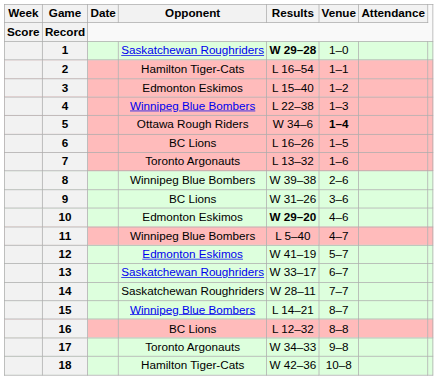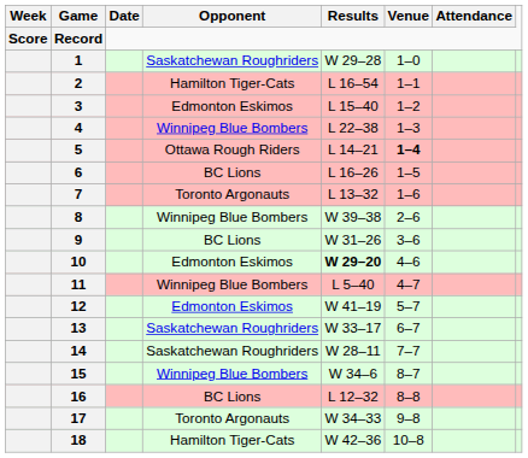1 | Results: bold -> normal
5 | Results: W 34–6 -> L 14–21
15 | Results: L 14–21 -> W 34–6
